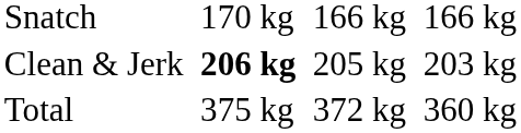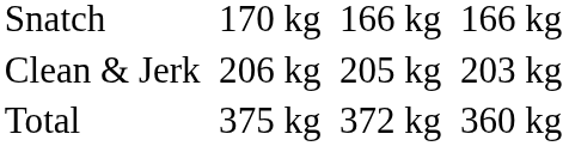Clean & Jerk | column 2: bold -> normal
